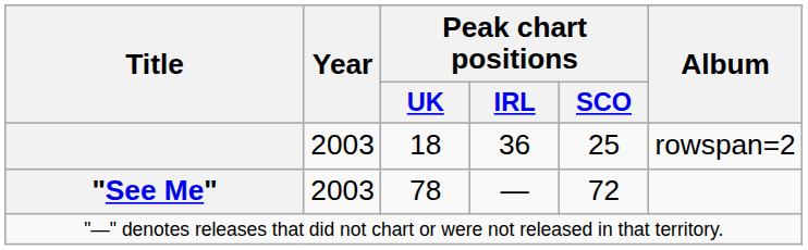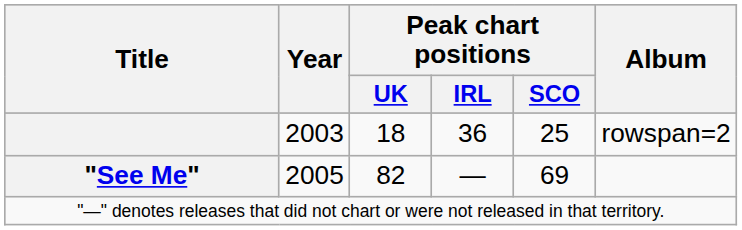"See Me" | Year: 2003 -> 2005
"See Me" | Peak chart positions / UK: 78 -> 82
"See Me" | Peak chart positions / SCO: 72 -> 69
